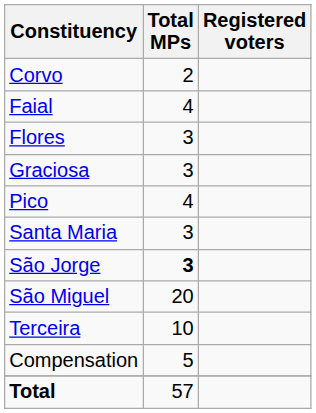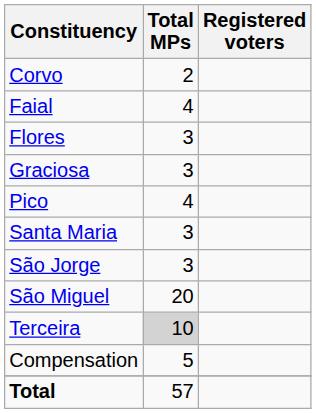São Jorge | Total MPs: bold -> normal
Terceira | Total MPs: no background -> lightgrey background
